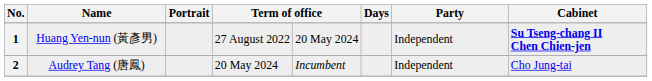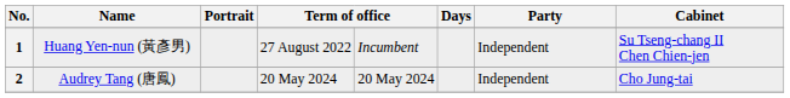1 | column 5: 20 May 2024 -> Incumbent
1 | Cabinet: bold -> normal
2 | column 5: Incumbent -> 20 May 2024
